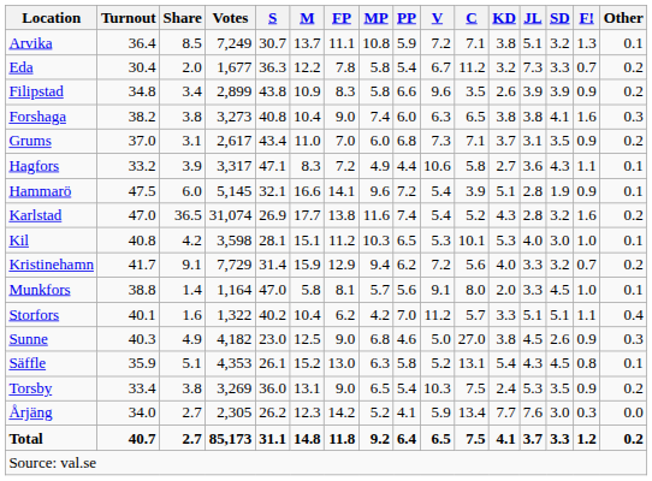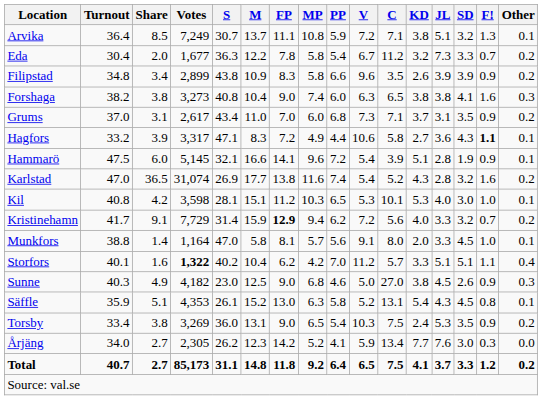Hagfors | F!: normal -> bold
Kristinehamn | FP: normal -> bold
Storfors | Votes: normal -> bold
